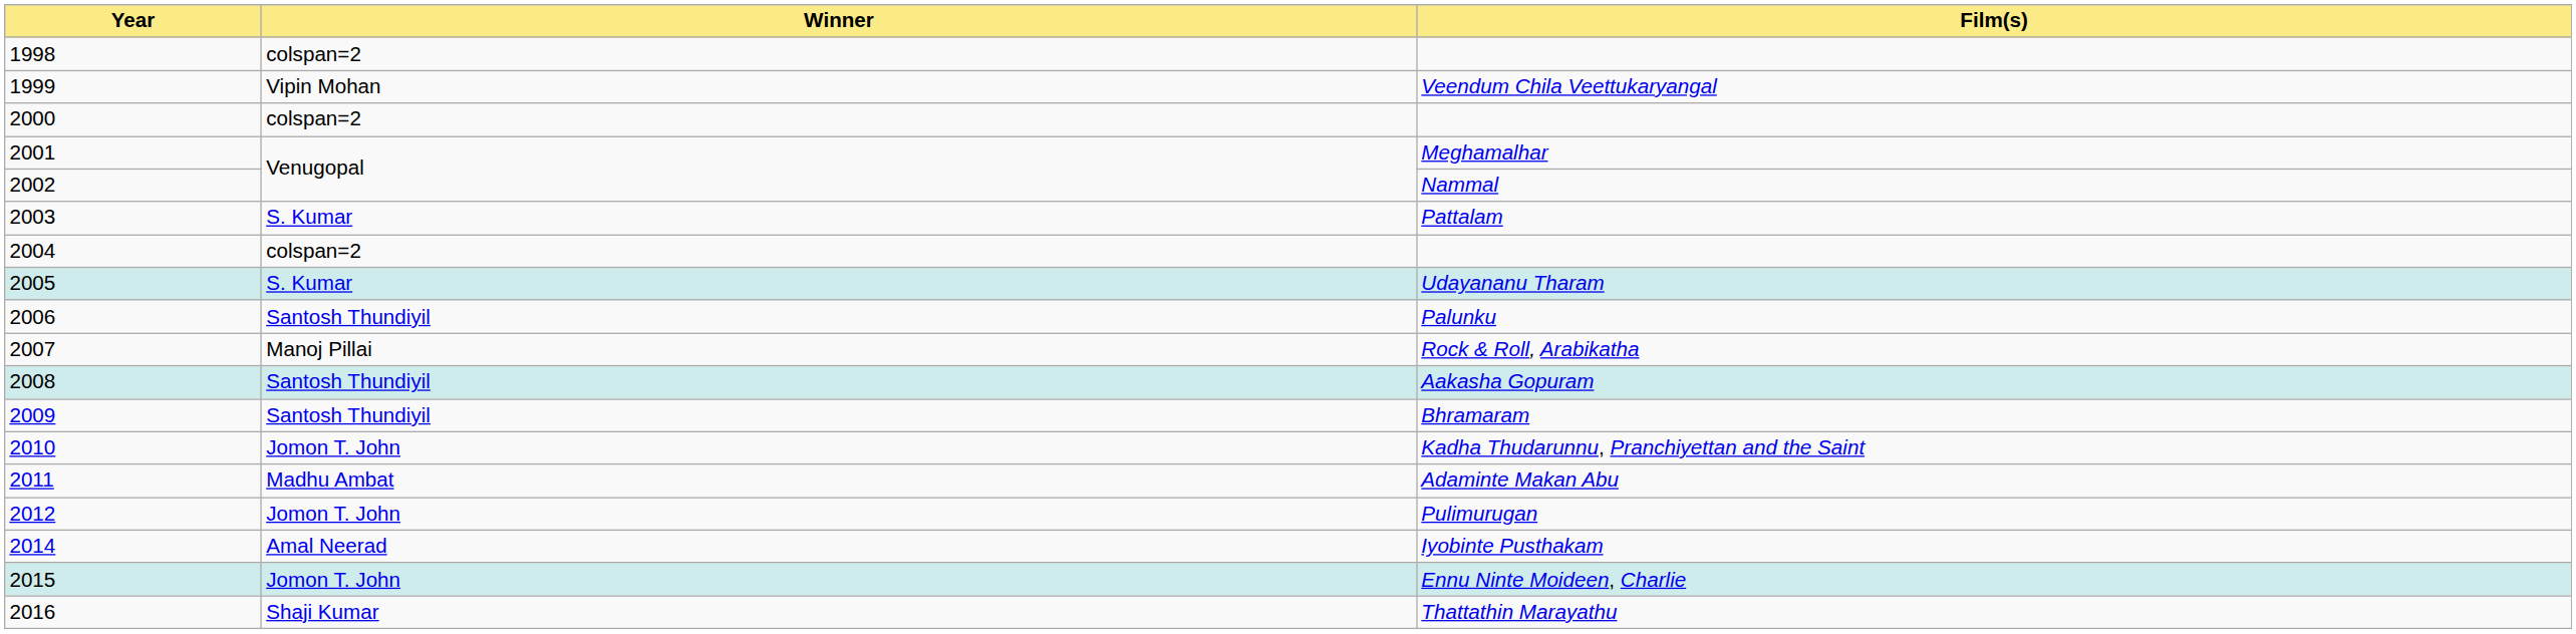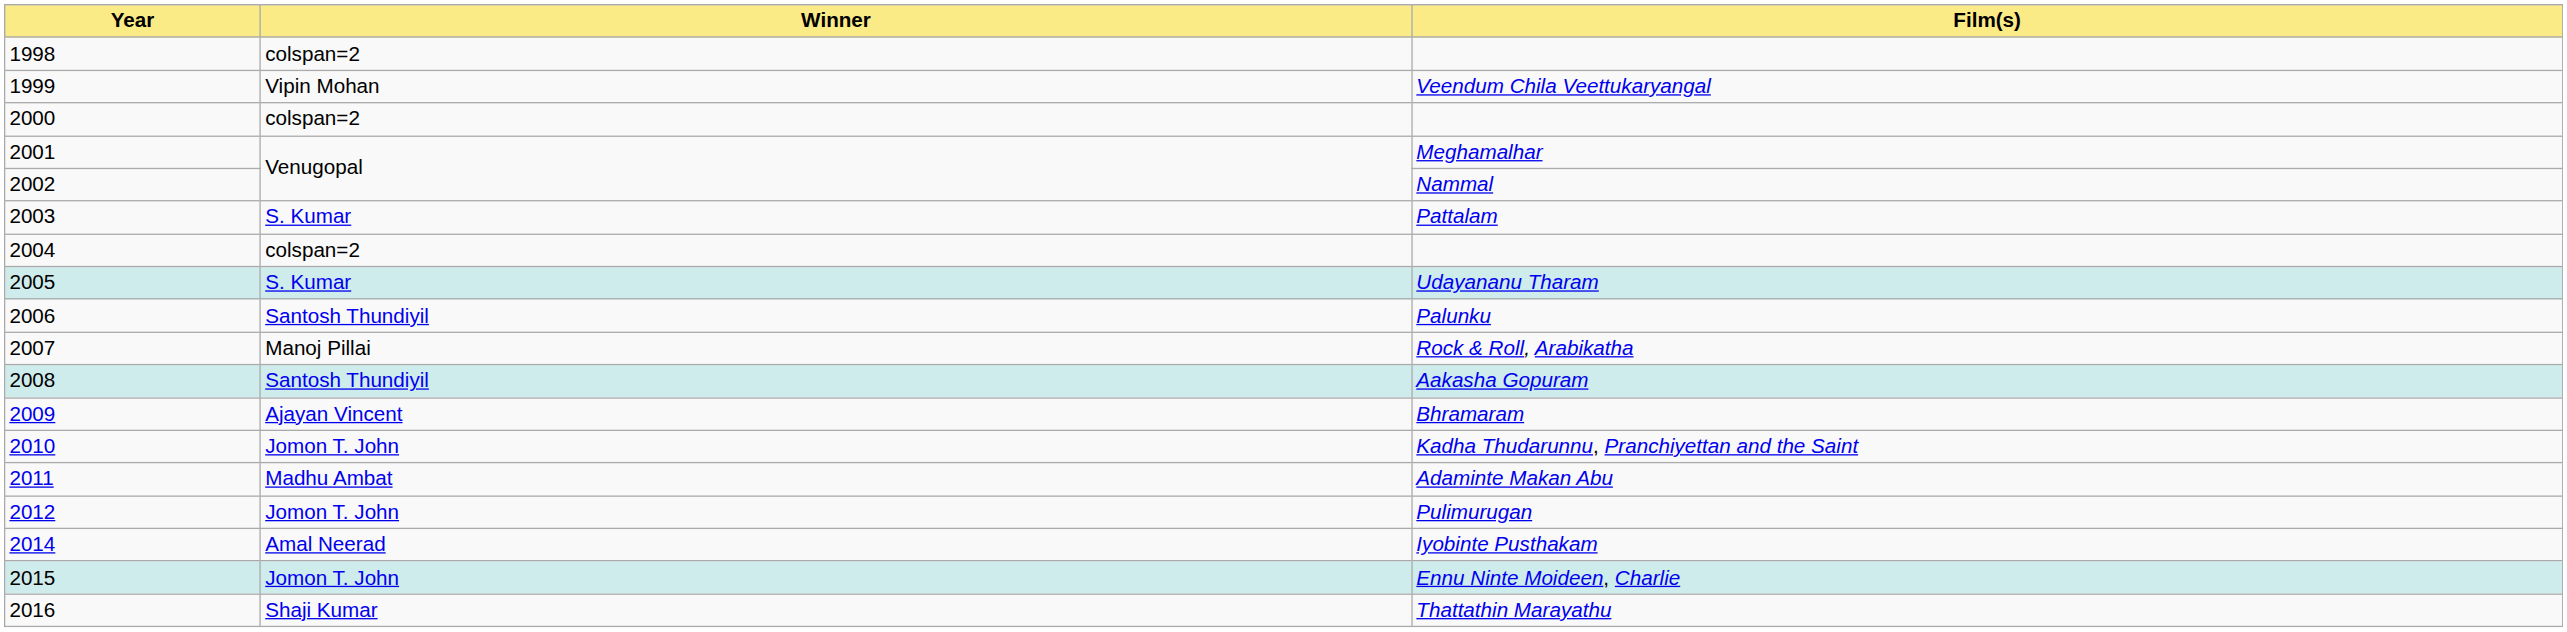2009 | Winner: Santosh Thundiyil -> Ajayan Vincent
